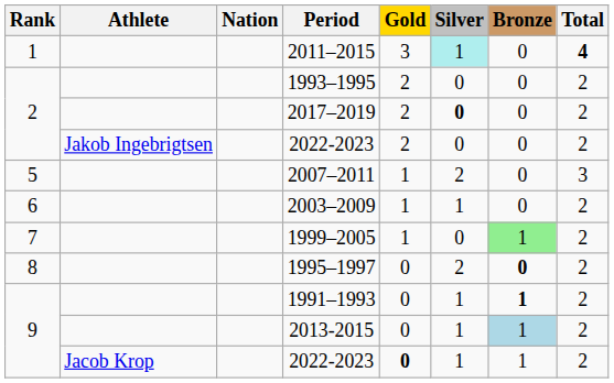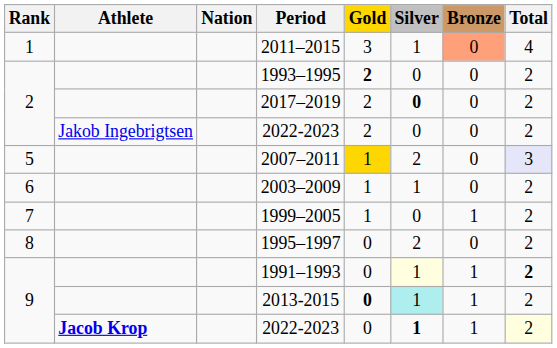2011–2015 | Silver: paleturquoise background -> no background
2011–2015 | Bronze: no background -> lightsalmon background
2011–2015 | Total: bold -> normal
1993–1995 | Gold: normal -> bold
2007–2011 | Gold: no background -> gold background
2007–2011 | Total: no background -> lavender background
1999–2005 | Bronze: lightgreen background -> no background
1995–1997 | Bronze: bold -> normal
1991–1993 | Silver: no background -> lightyellow background
1991–1993 | Bronze: bold -> normal
1991–1993 | Total: normal -> bold
2013-2015 | Gold: normal -> bold
2013-2015 | Silver: no background -> paleturquoise background
2013-2015 | Bronze: lightblue background -> no background
9 / 2022-2023 | Athlete: normal -> bold
9 / 2022-2023 | Gold: bold -> normal
9 / 2022-2023 | Silver: normal -> bold
9 / 2022-2023 | Total: no background -> lightyellow background
